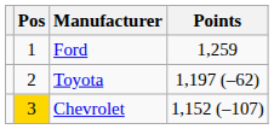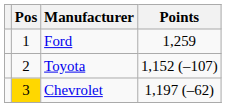Toyota | Points: 1,197 (–62) -> 1,152 (–107)
Chevrolet | Points: 1,152 (–107) -> 1,197 (–62)
